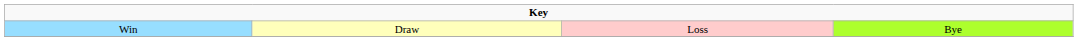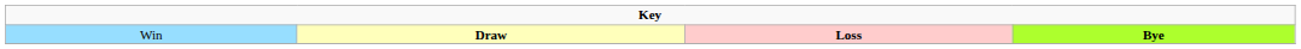Win | column 2: normal -> bold
Win | column 3: normal -> bold
Win | column 4: normal -> bold
